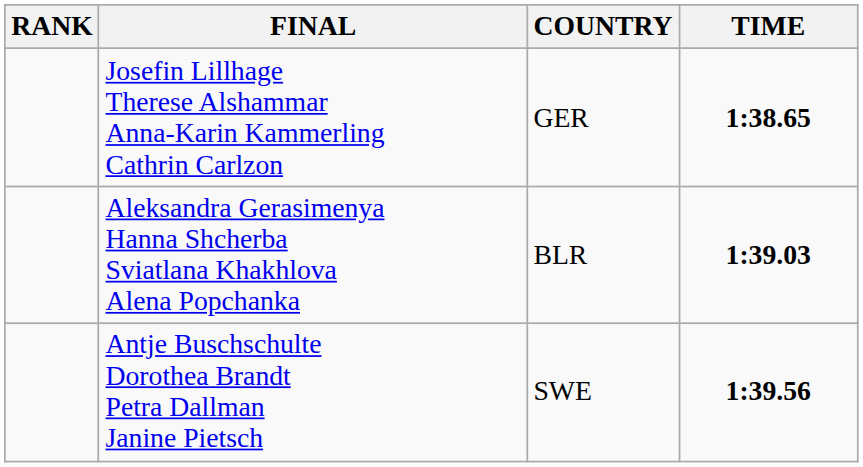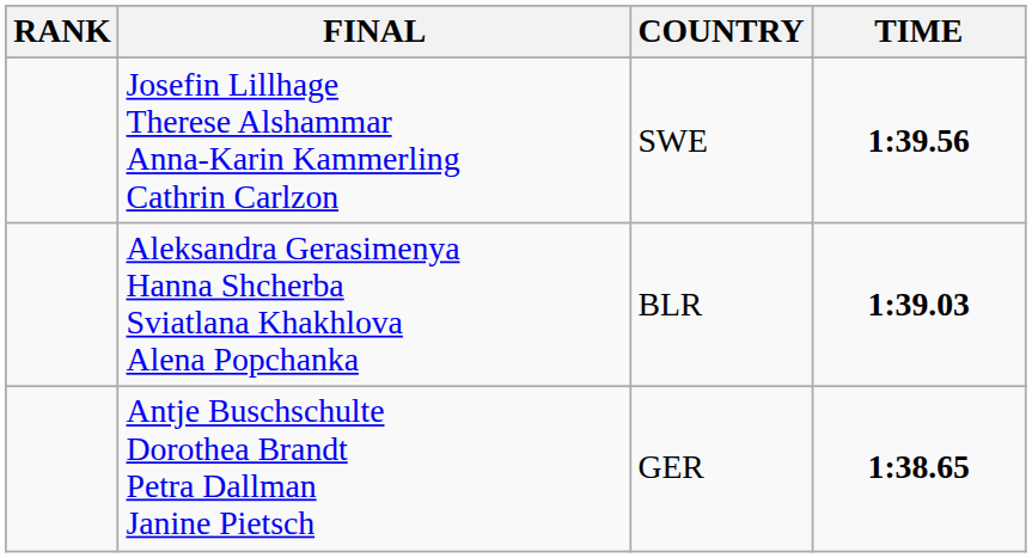row 2 | COUNTRY: GER -> SWE
row 2 | TIME: 1:38.65 -> 1:39.56
row 4 | COUNTRY: SWE -> GER
row 4 | TIME: 1:39.56 -> 1:38.65
